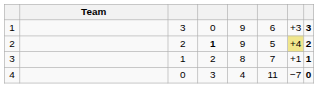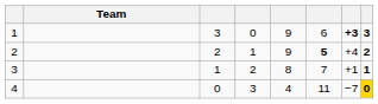row 2 | column 7: normal -> bold
row 3 | column 4: bold -> normal
row 3 | column 6: normal -> bold
row 3 | column 7: khaki background -> no background
row 5 | column 8: no background -> gold background
